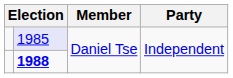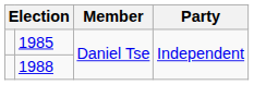1985 | column 2: lavender background -> no background
1988 | column 2: bold -> normal
